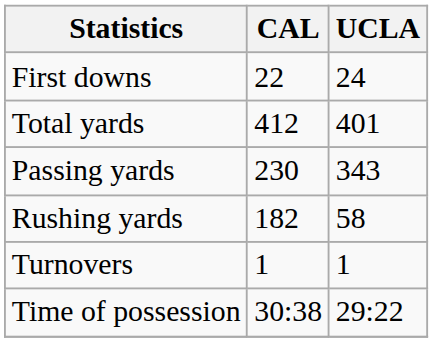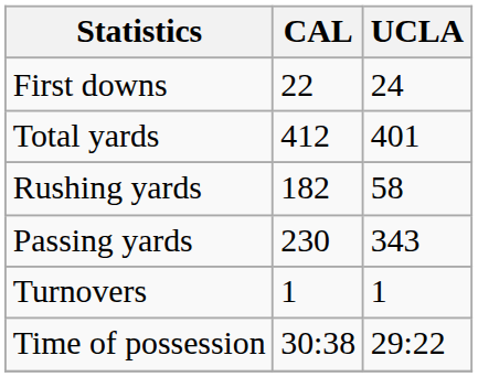rows swapped: Rushing yards <-> Passing yards
